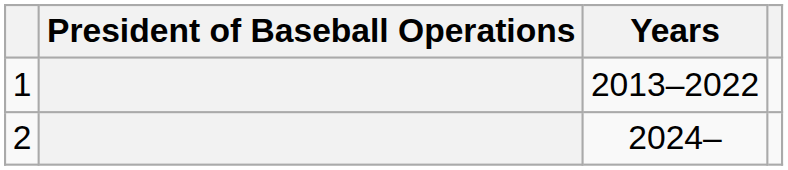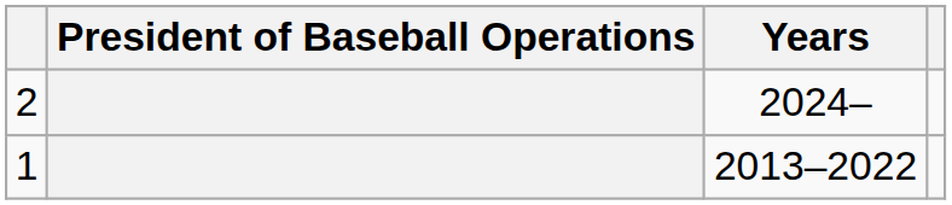rows swapped: 1 <-> 2
